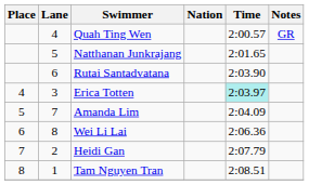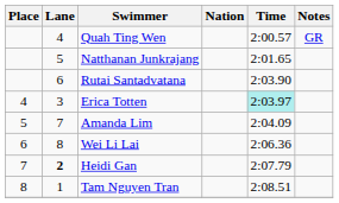Heidi Gan | Lane: normal -> bold
